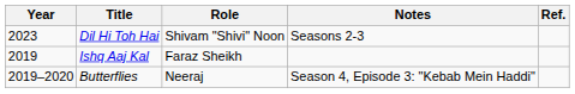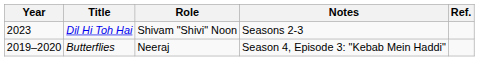- row: 2019 | Ishq Aaj Kal | Faraz Sheikh
